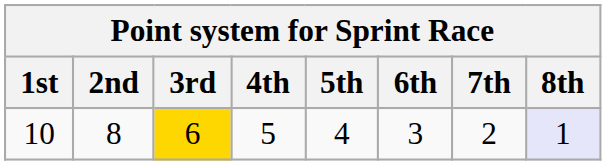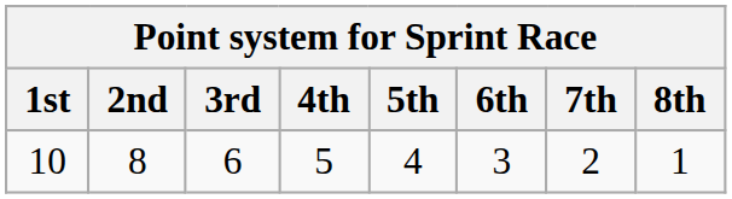10 | 3rd: gold background -> no background
10 | 8th: lavender background -> no background
